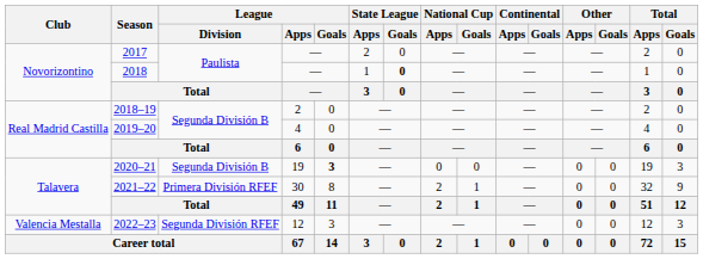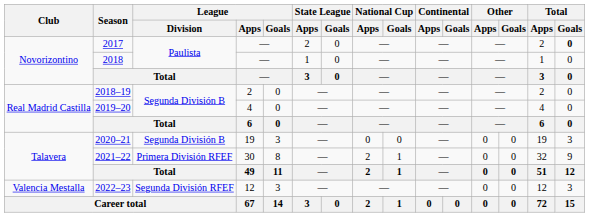2017 | Total / Goals: normal -> bold
2018 | State League / Goals: bold -> normal
2020–21 | League / Goals: bold -> normal
